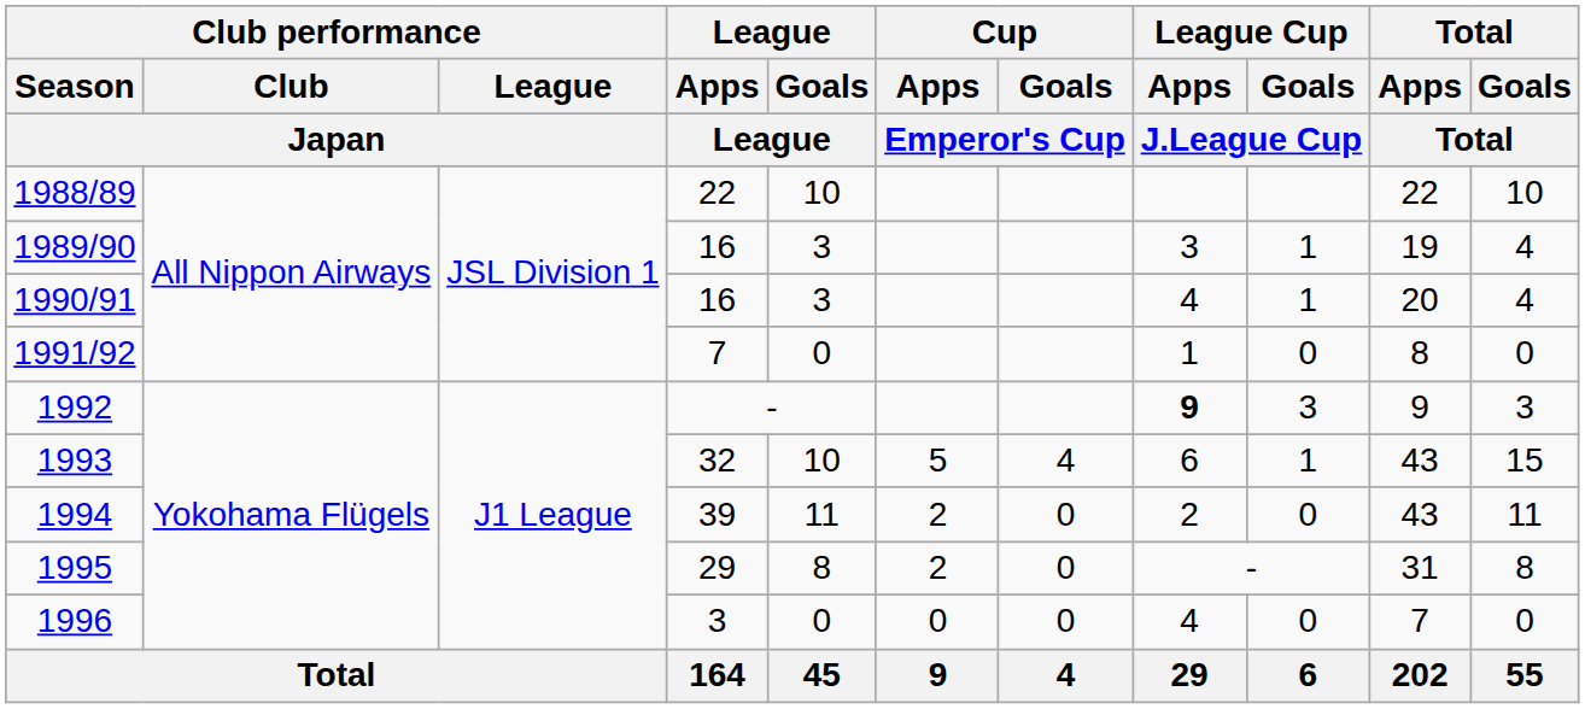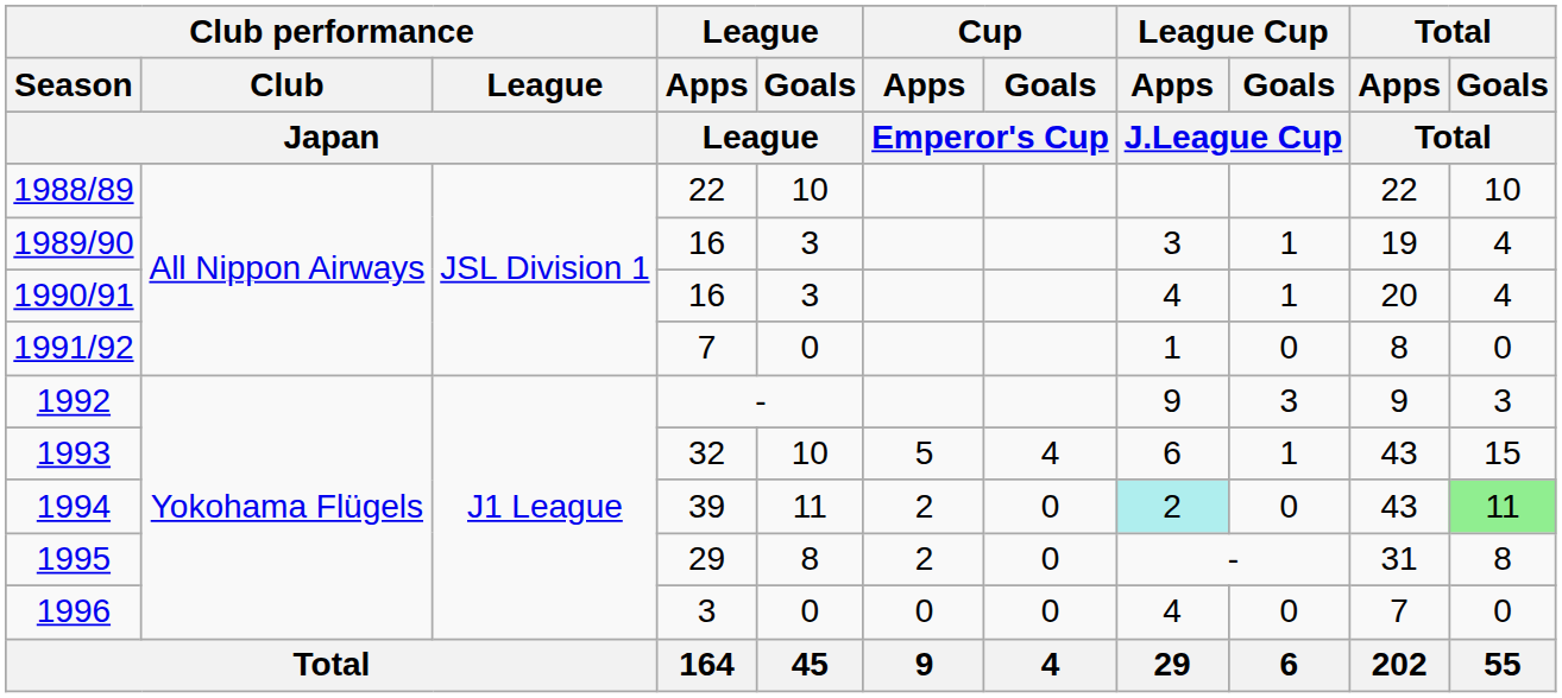1992 | League Cup / Apps / J.League Cup: bold -> normal
1994 | League Cup / Apps / J.League Cup: no background -> paleturquoise background
1994 | Total / Goals / Total: no background -> lightgreen background
